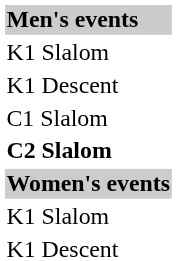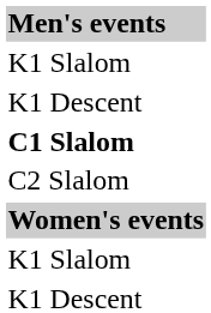C1 Slalom | column 1: normal -> bold
C2 Slalom | column 1: bold -> normal
